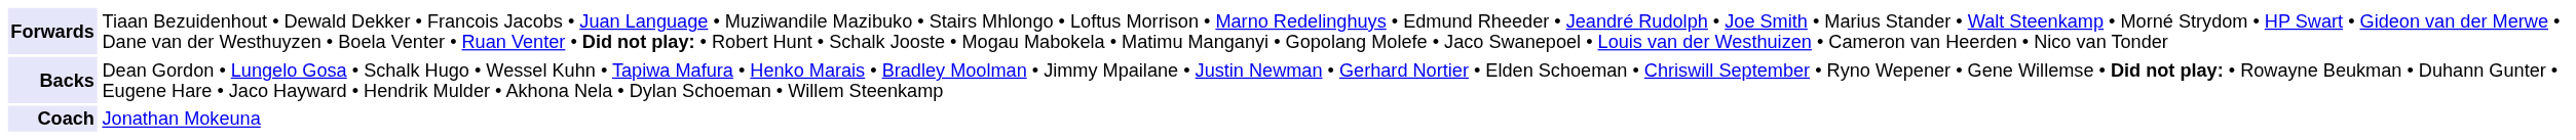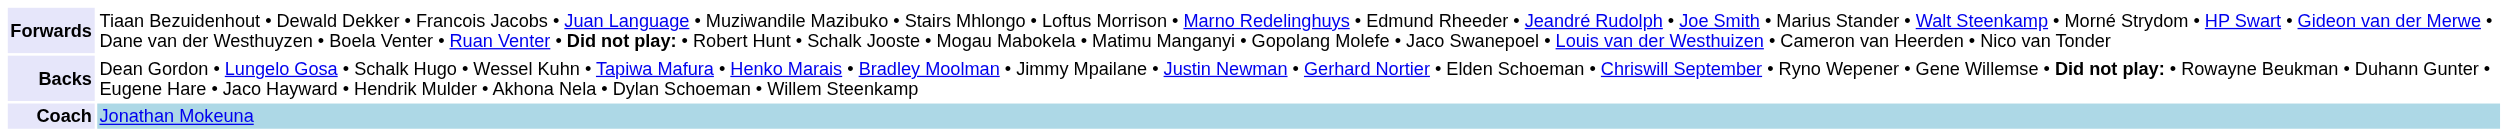Coach | column 2: no background -> lightblue background
